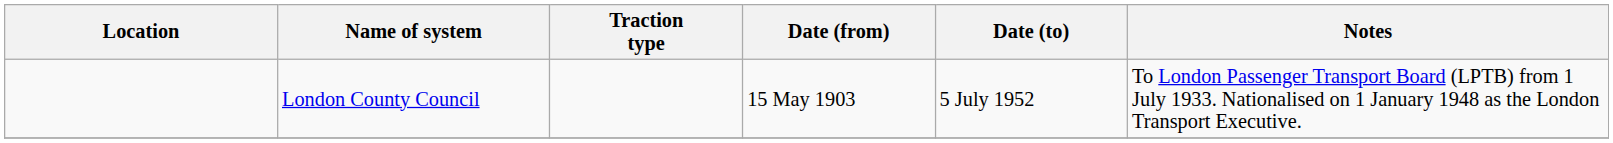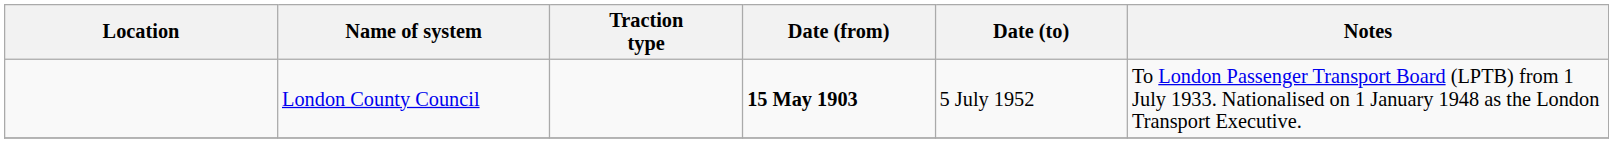London County Council | Date (from): normal -> bold
